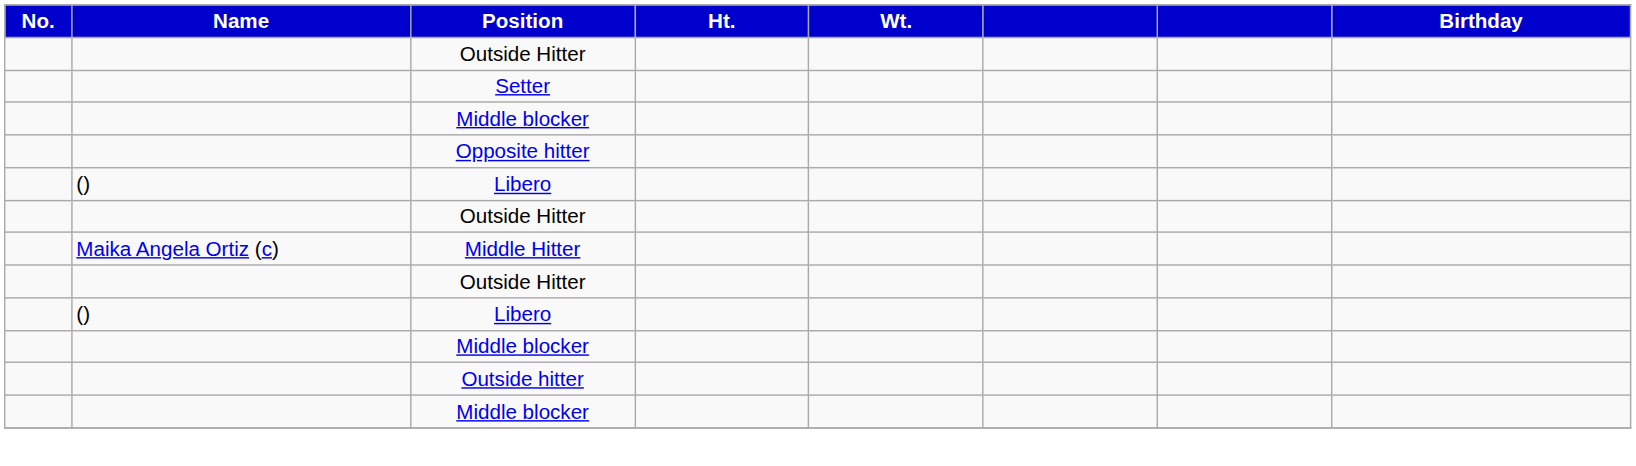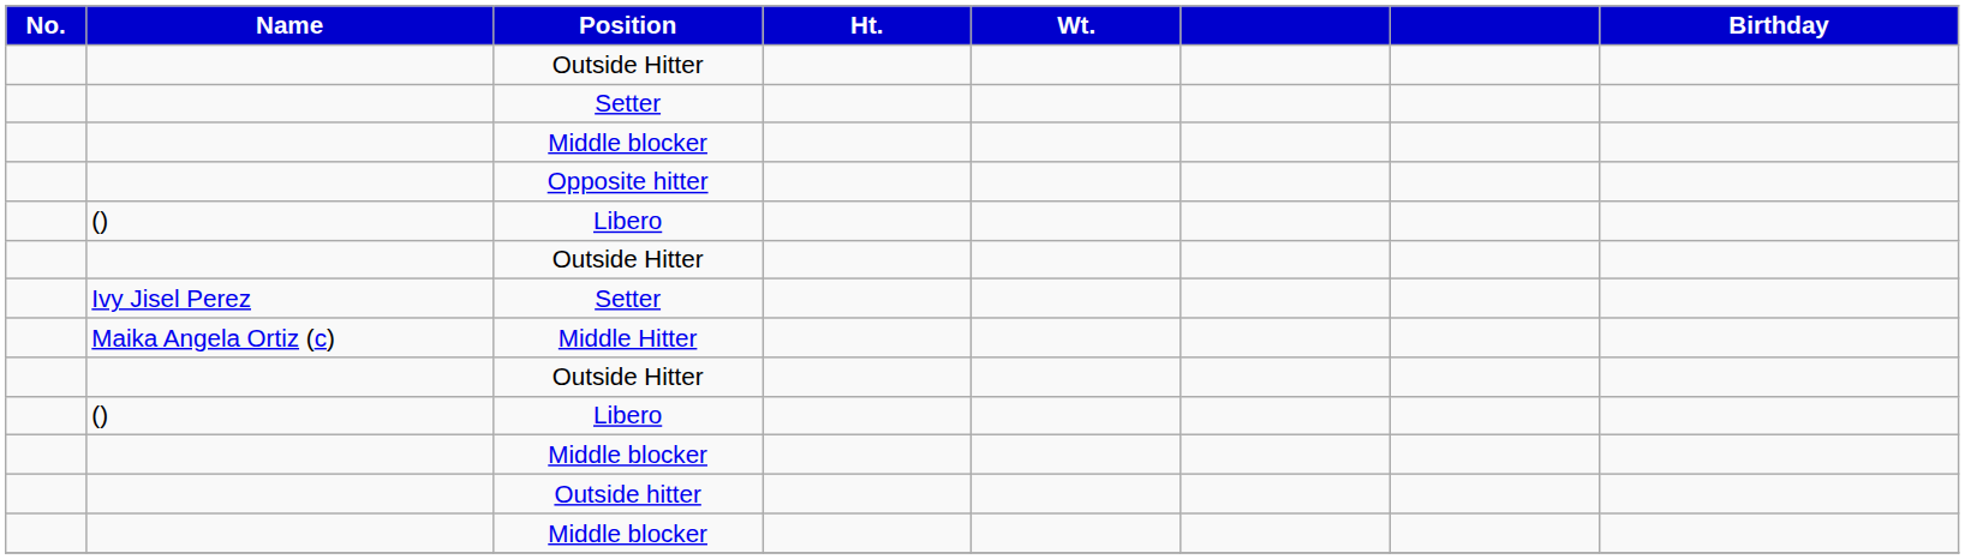+ row: Ivy Jisel Perez | Setter
